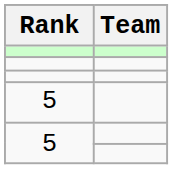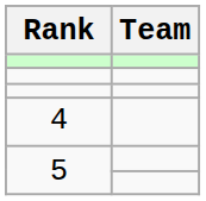row 5 | Rank: 5 -> 4
